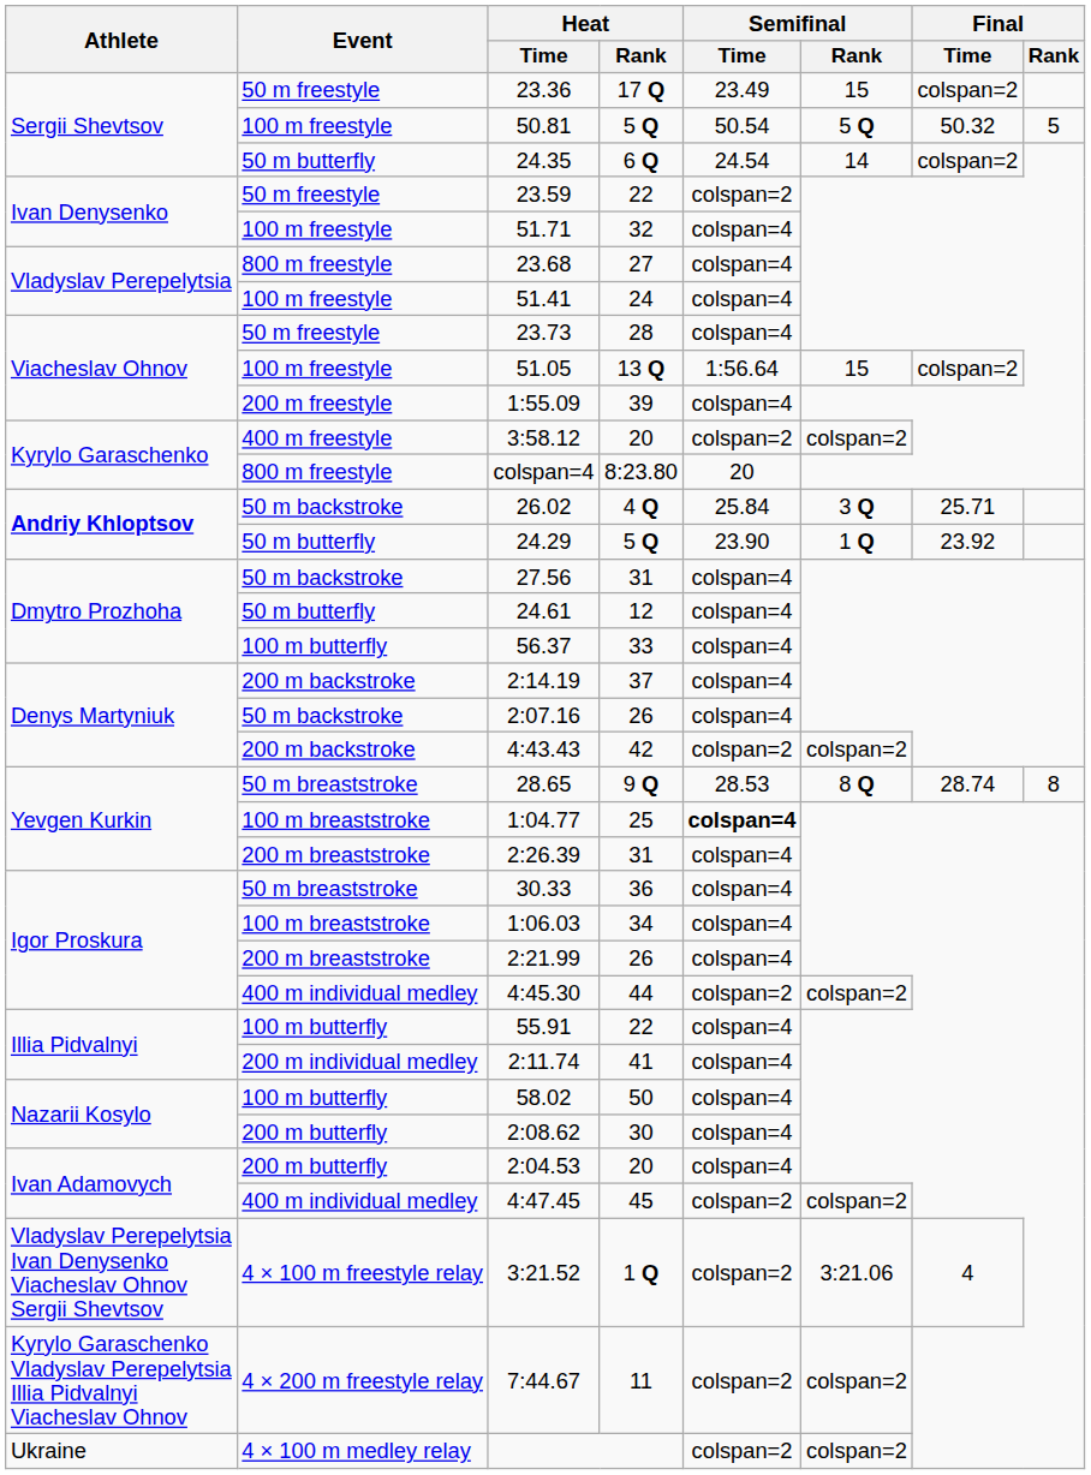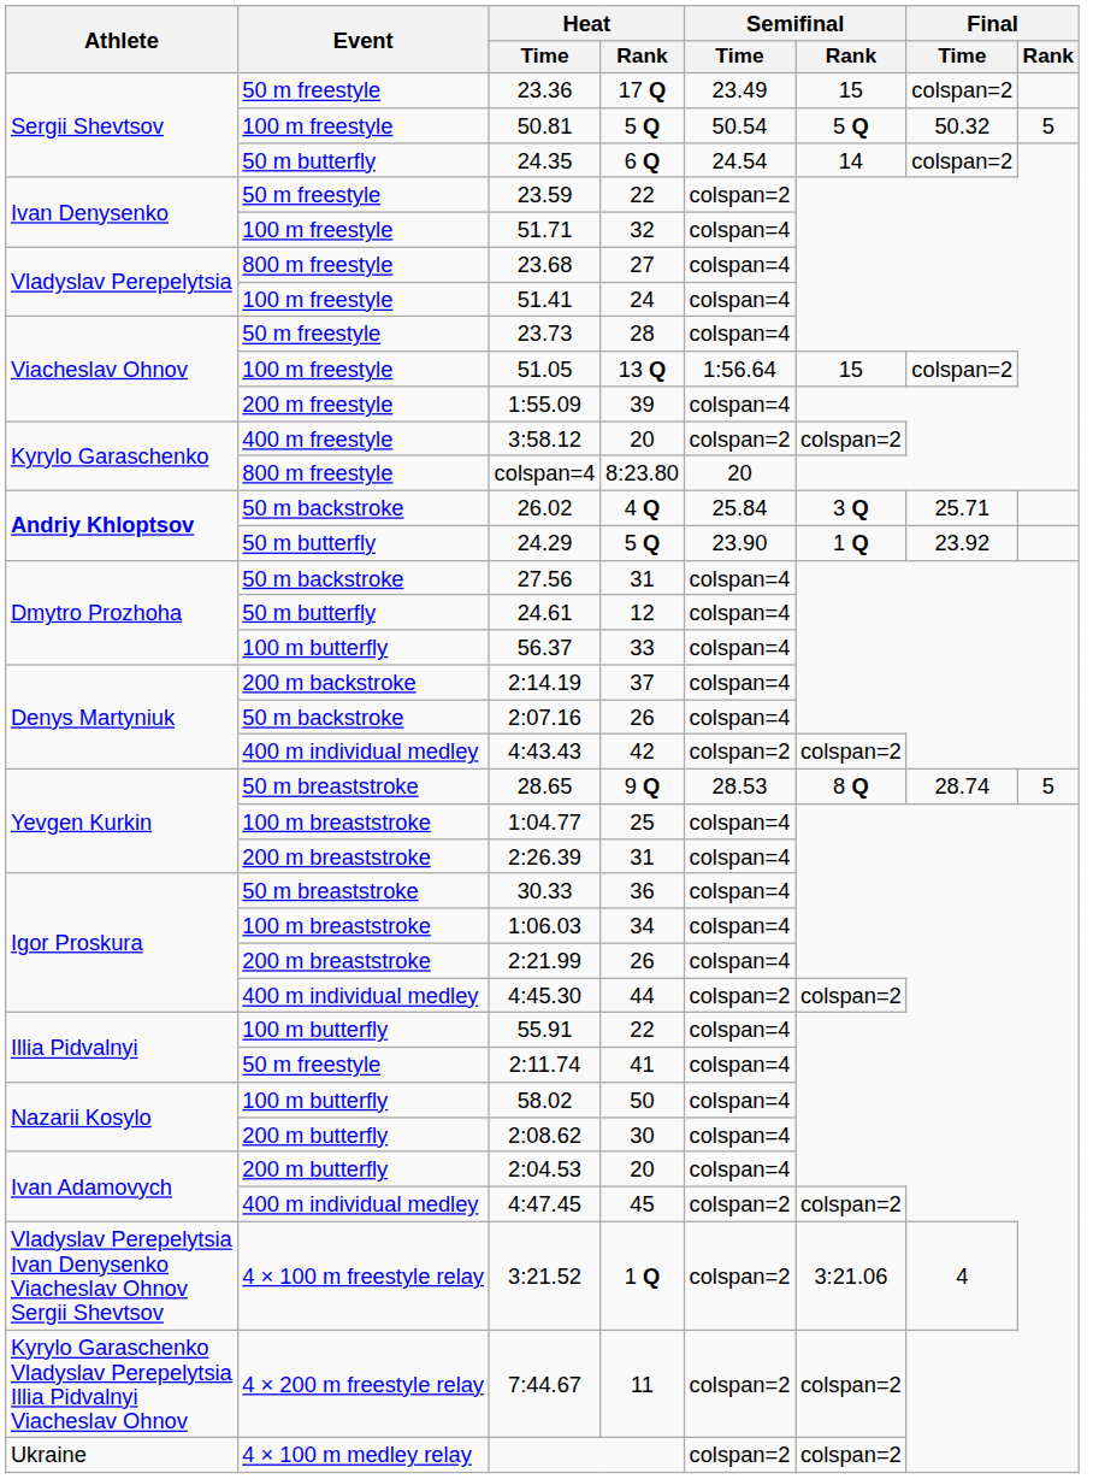4:43.43 | Event: 200 m backstroke -> 400 m individual medley
28.65 | Final / Rank: 8 -> 5
1:04.77 | Semifinal / Time: bold -> normal
2:11.74 | Event: 200 m individual medley -> 50 m freestyle
